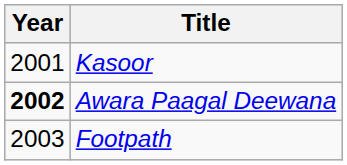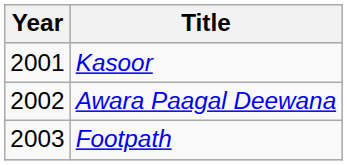Awara Paagal Deewana | Year: bold -> normal
